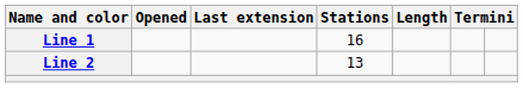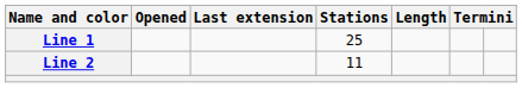Line 1 | Stations: 16 -> 25
Line 2 | Stations: 13 -> 11
